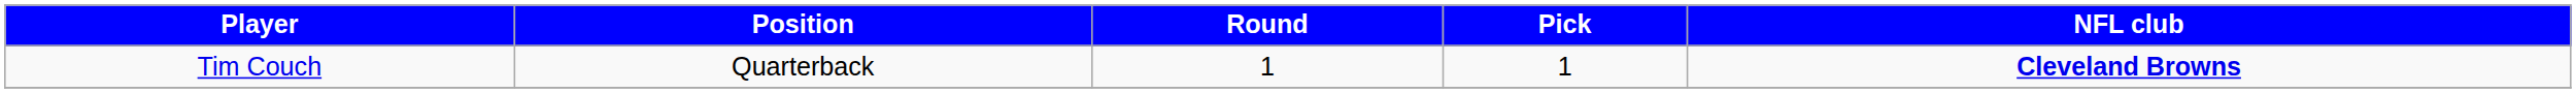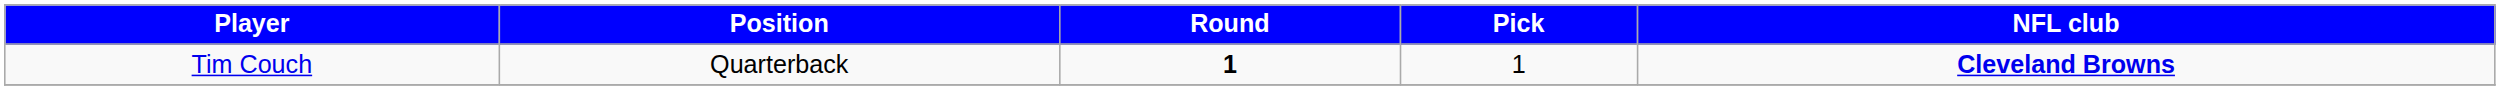Tim Couch | Round: normal -> bold
